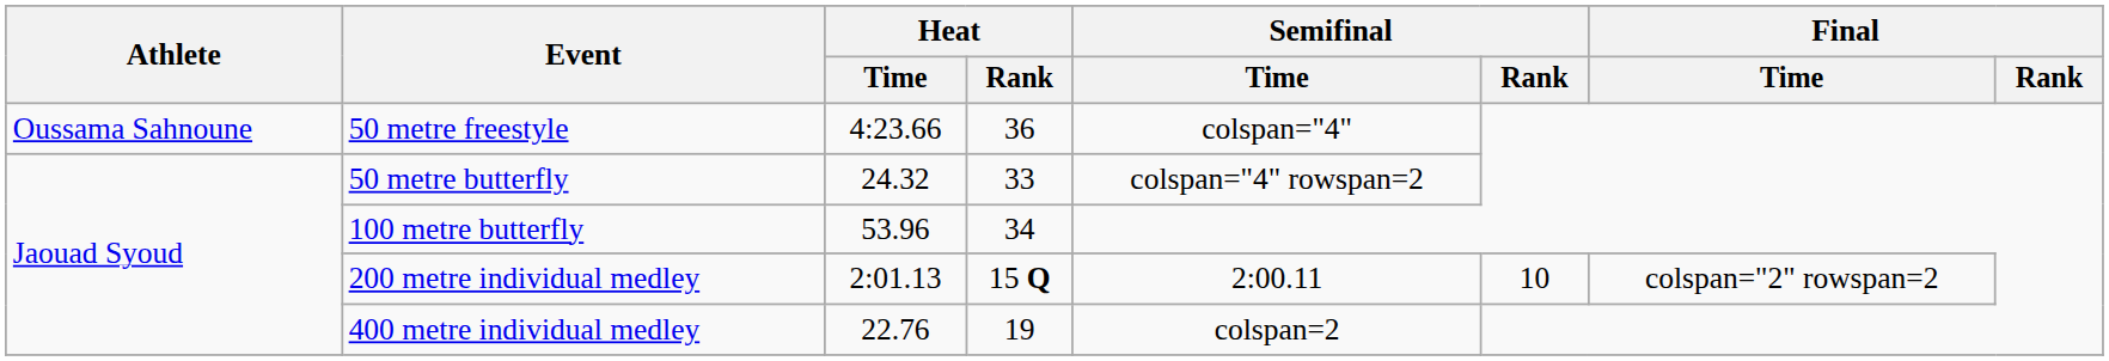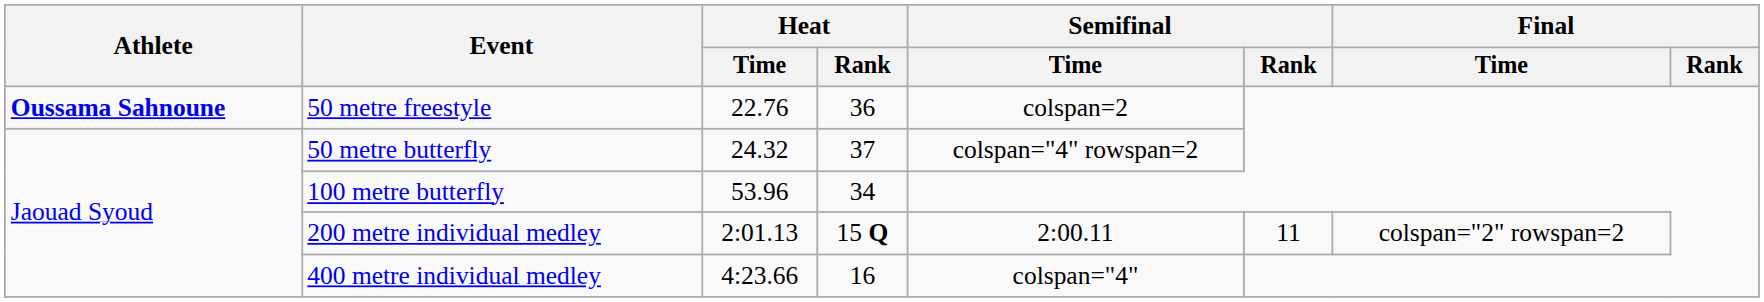50 metre freestyle | Athlete: normal -> bold
50 metre freestyle | Heat / Time: 4:23.66 -> 22.76
50 metre freestyle | Semifinal / Time: colspan="4" -> colspan=2
50 metre butterfly | Heat / Rank: 33 -> 37
200 metre individual medley | Semifinal / Rank: 10 -> 11
400 metre individual medley | Heat / Time: 22.76 -> 4:23.66
400 metre individual medley | Heat / Rank: 19 -> 16
400 metre individual medley | Semifinal / Time: colspan=2 -> colspan="4"
